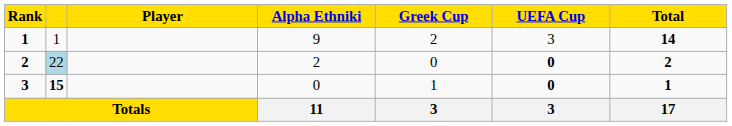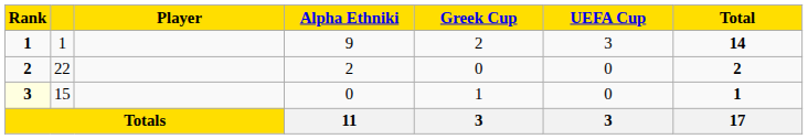row 3 | column 2: lightblue background -> no background
row 3 | UEFA Cup: bold -> normal
row 4 | Rank: no background -> lightyellow background
row 4 | column 2: bold -> normal
row 4 | UEFA Cup: bold -> normal
